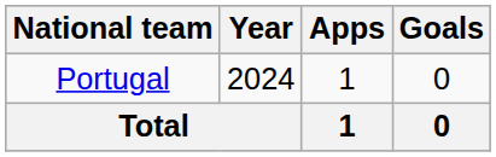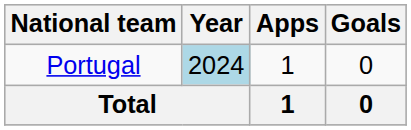Portugal | Year: no background -> lightblue background
